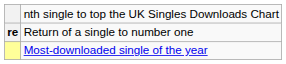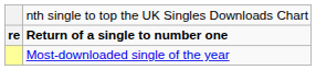row 2 | column 2: normal -> bold
